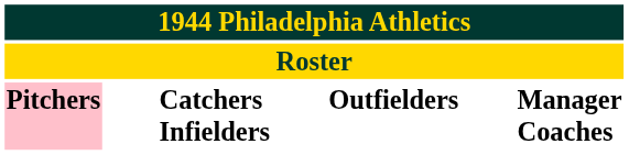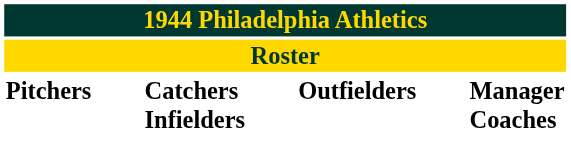Pitchers | column 1: pink background -> no background
